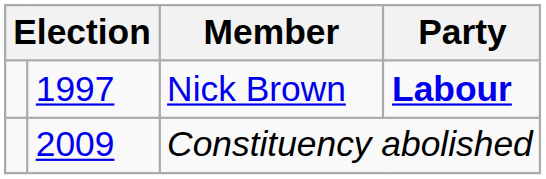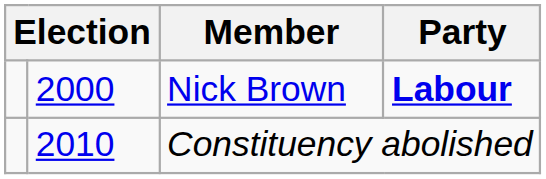Nick Brown | column 2: 1997 -> 2000
Constituency abolished | column 2: 2009 -> 2010
